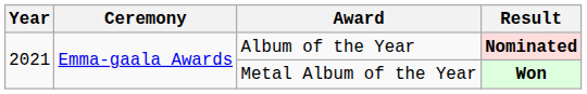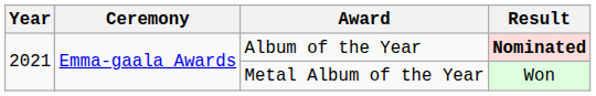Metal Album of the Year | Result: bold -> normal
